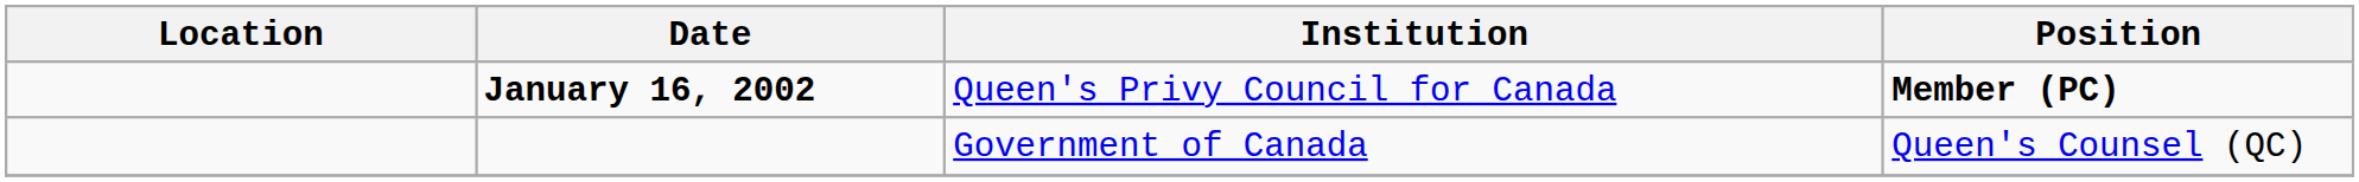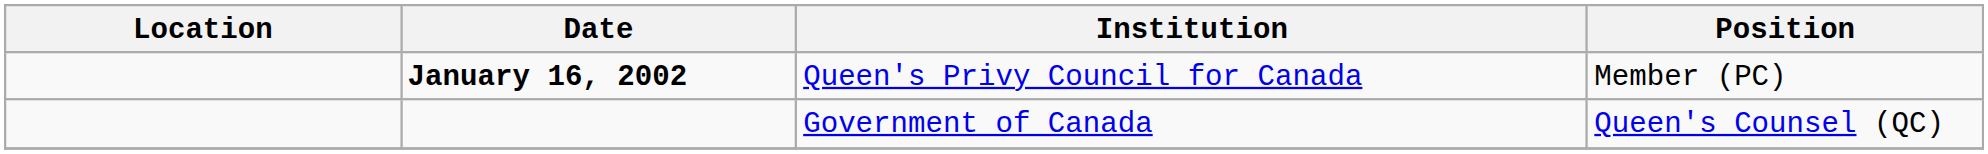January 16, 2002 | Position: bold -> normal
